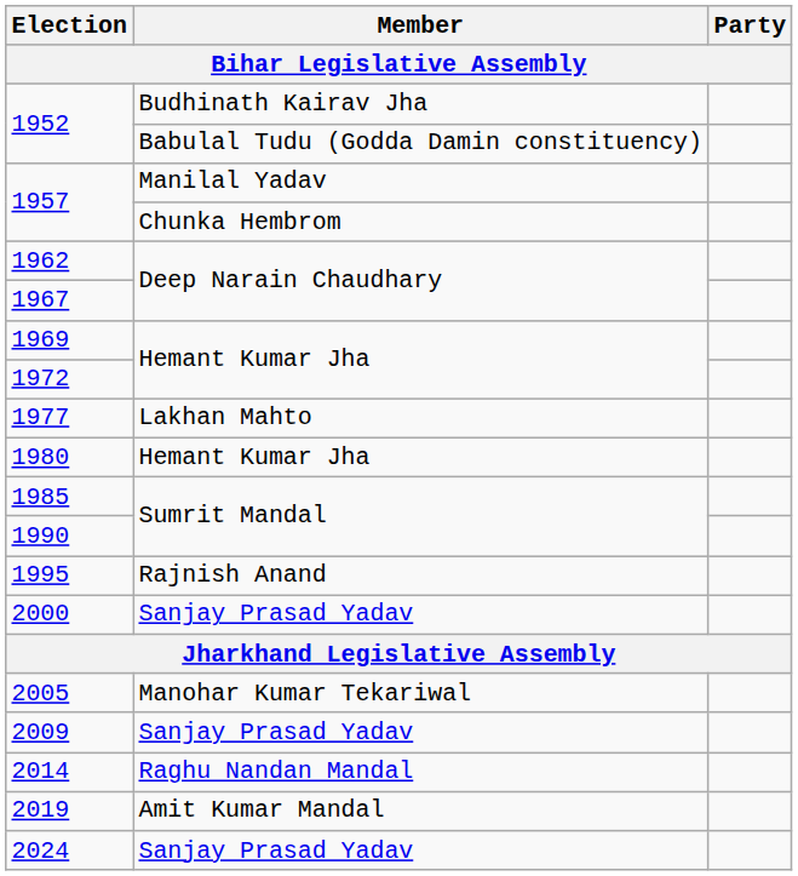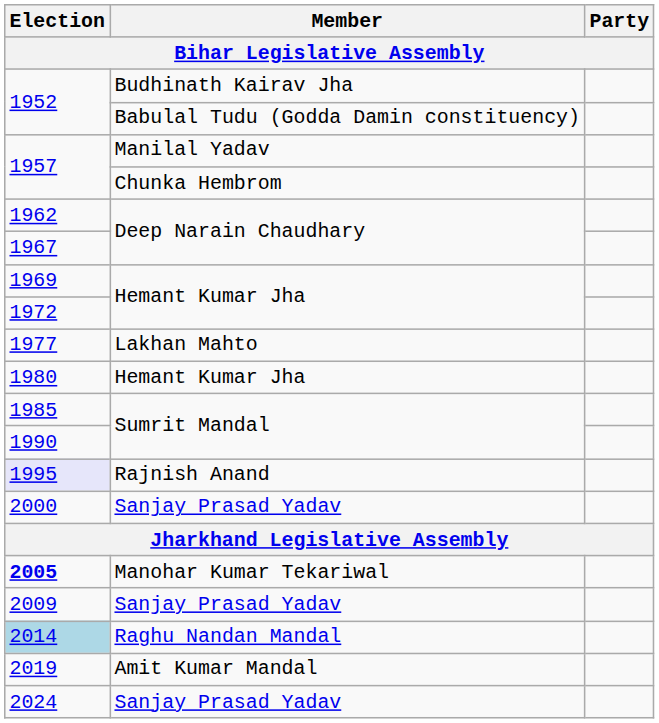1995 | Election: no background -> lavender background
2005 | Election: normal -> bold
2014 | Election: no background -> lightblue background
